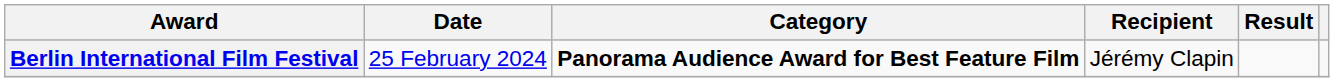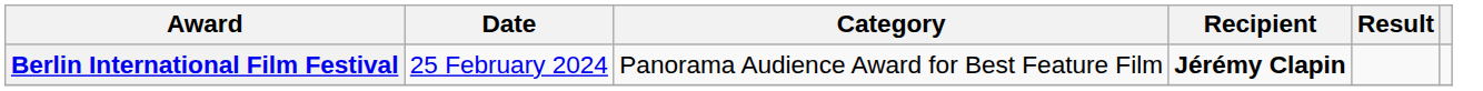Berlin International Film Festival | Category: bold -> normal
Berlin International Film Festival | Recipient: normal -> bold
